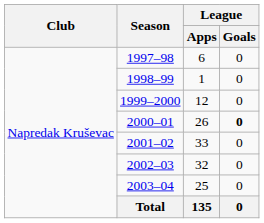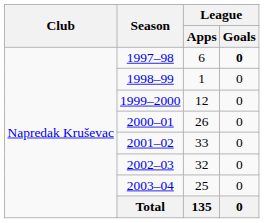1997–98 | League / Goals: normal -> bold
2000–01 | League / Goals: bold -> normal
